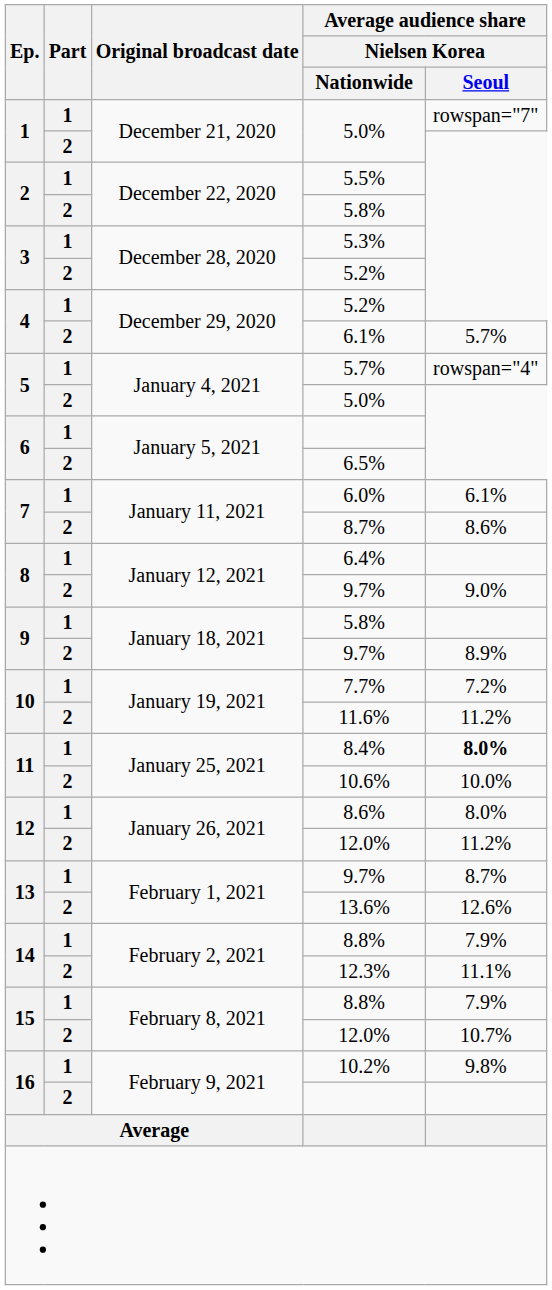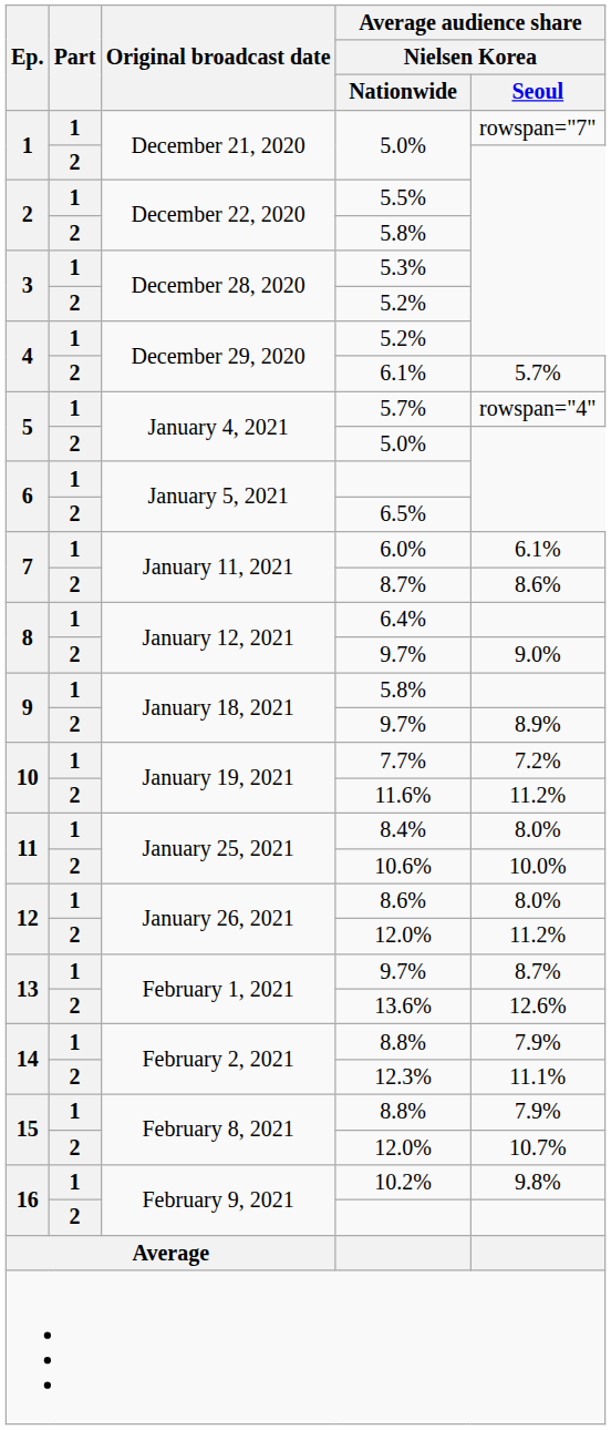8.4% | Average audience share / Nielsen Korea / Seoul: bold -> normal
